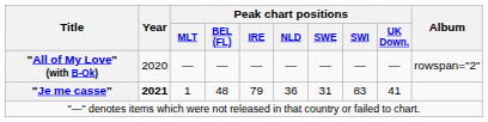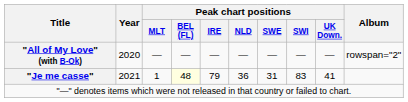"Je me casse" | Year: bold -> normal
"Je me casse" | Peak chart positions / BEL (FL): no background -> lightyellow background
